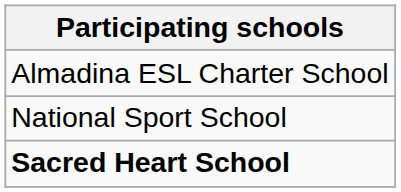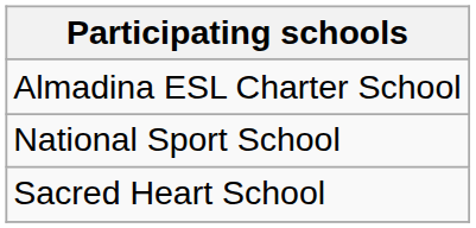row 4 | column 1: bold -> normal
